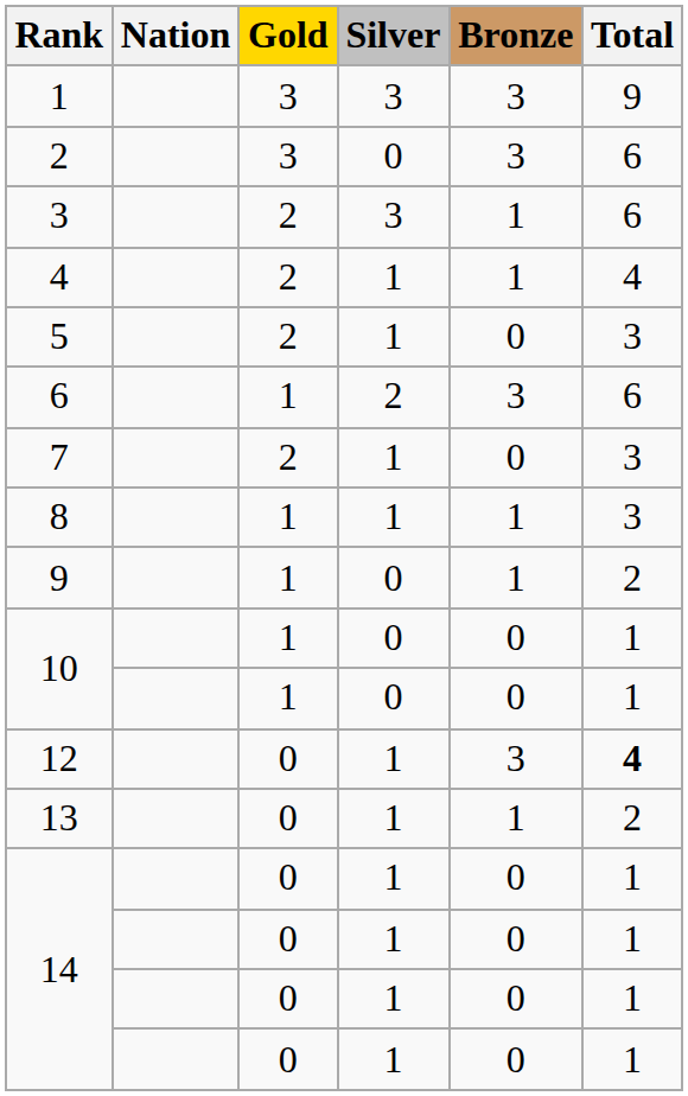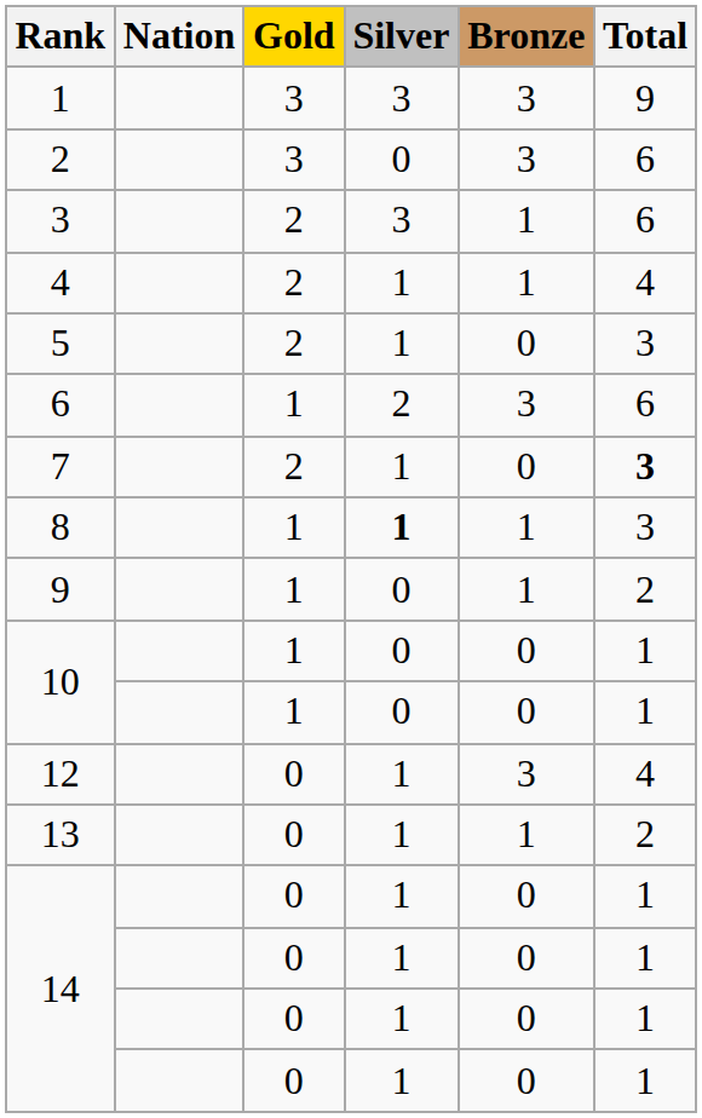7 | Total: normal -> bold
8 | Silver: normal -> bold
12 | Total: bold -> normal
